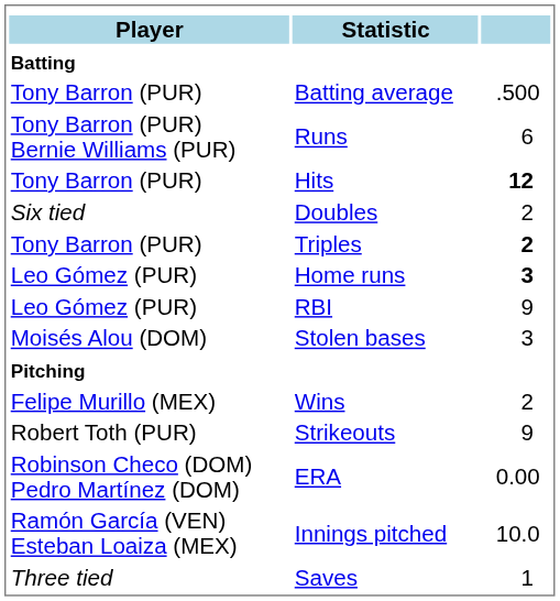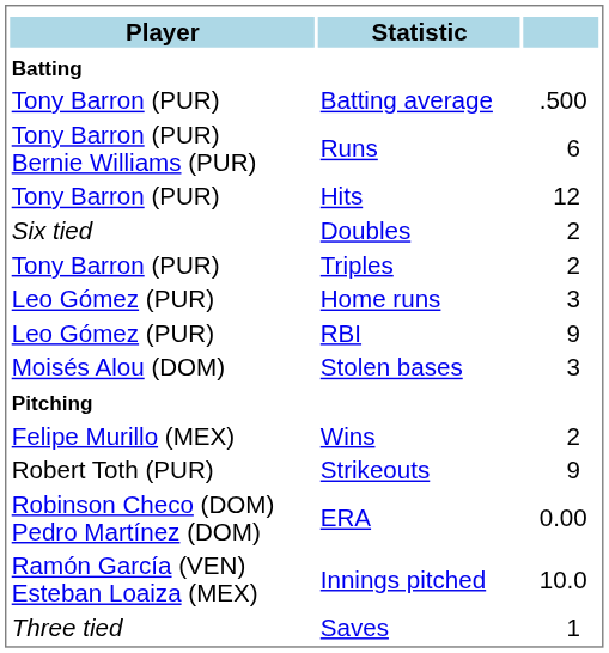Hits | column 3: bold -> normal
Triples | column 3: bold -> normal
Home runs | column 3: bold -> normal
